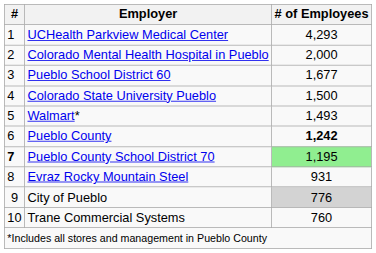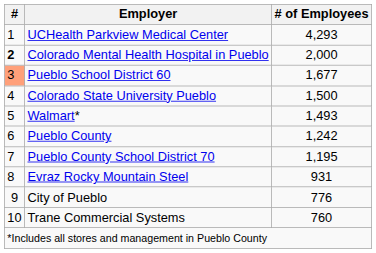Colorado Mental Health Hospital in Pueblo | #: normal -> bold
Pueblo School District 60 | #: no background -> lightsalmon background
Pueblo County | # of Employees: bold -> normal
Pueblo County School District 70 | #: bold -> normal
Pueblo County School District 70 | # of Employees: lightgreen background -> no background
City of Pueblo | # of Employees: lightgrey background -> no background
